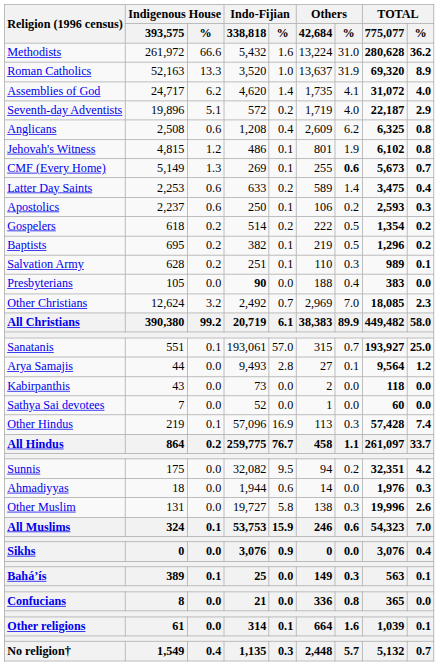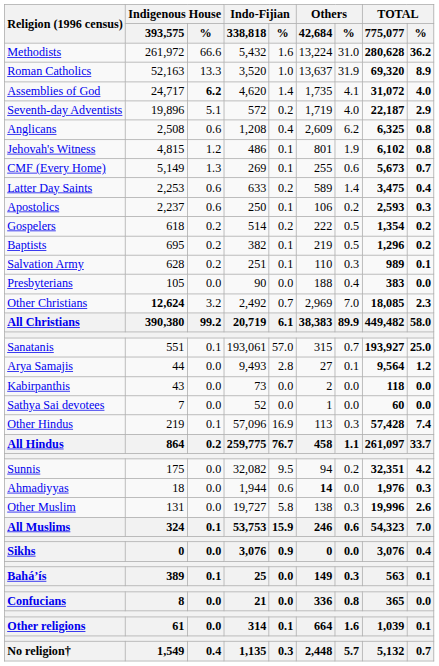Assemblies of God | Indigenous House / %: normal -> bold
CMF (Every Home) | Others / %: bold -> normal
Presbyterians | Indo-Fijian / 338,818: bold -> normal
Other Christians | Indigenous House / 393,575: normal -> bold
Ahmadiyyas | Others / 42,684: normal -> bold
